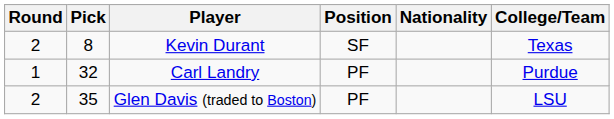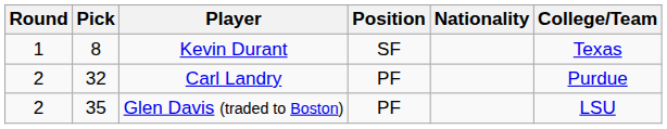Kevin Durant | Round: 2 -> 1
Carl Landry | Round: 1 -> 2
